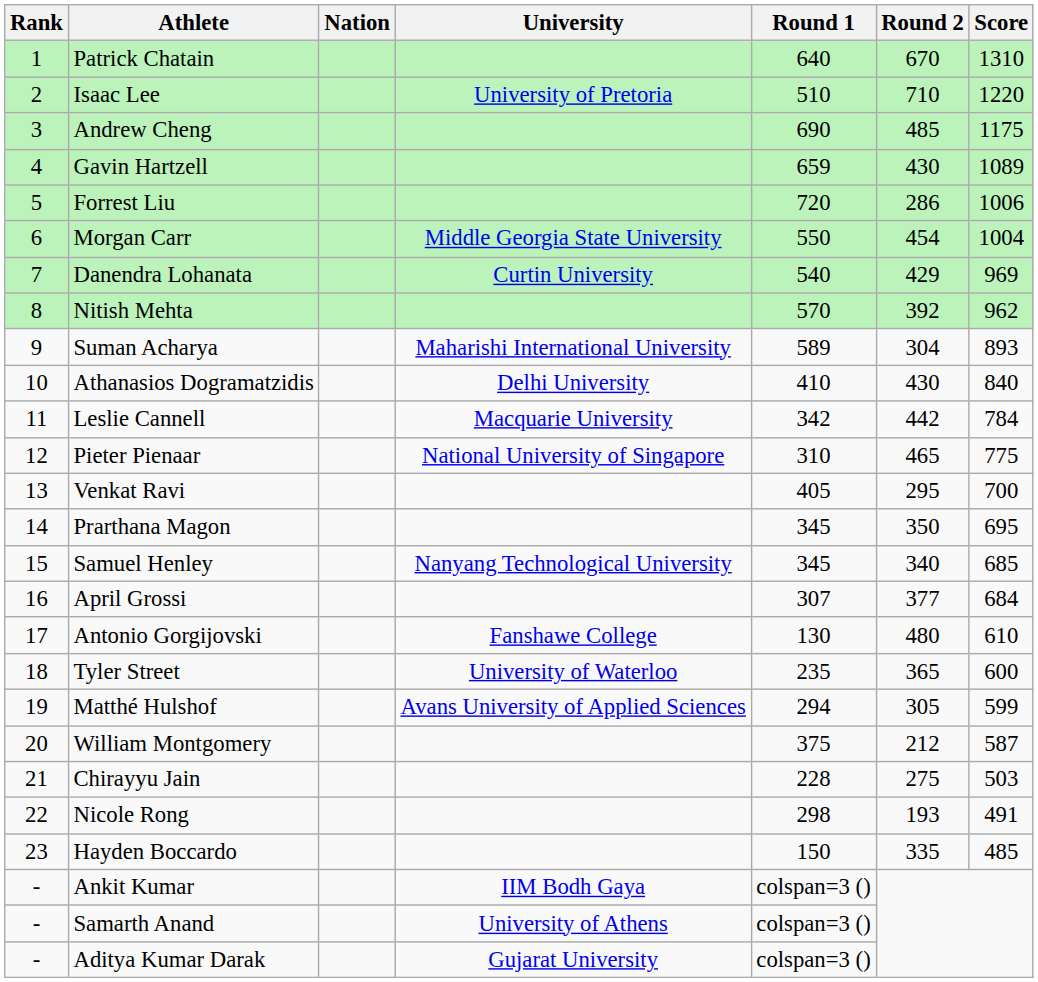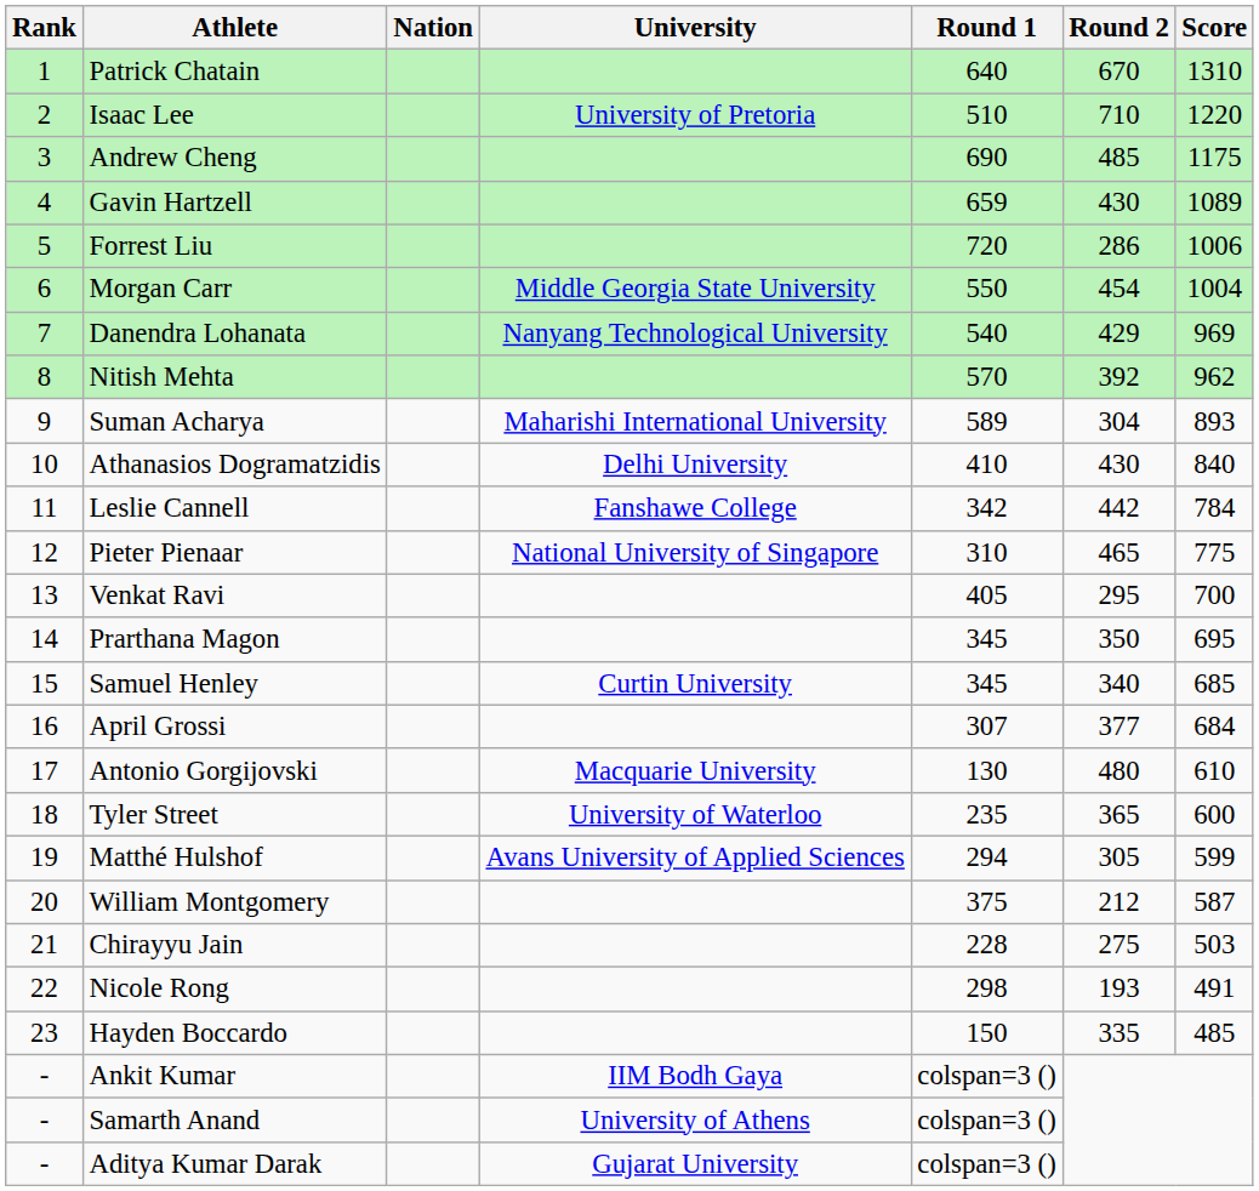Danendra Lohanata | University: Curtin University -> Nanyang Technological University
Leslie Cannell | University: Macquarie University -> Fanshawe College
Samuel Henley | University: Nanyang Technological University -> Curtin University
Antonio Gorgijovski | University: Fanshawe College -> Macquarie University
